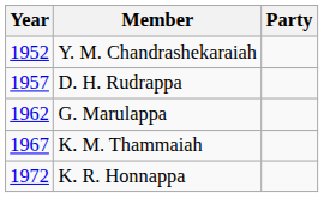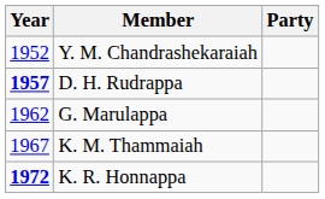D. H. Rudrappa | Year: normal -> bold
K. R. Honnappa | Year: normal -> bold
